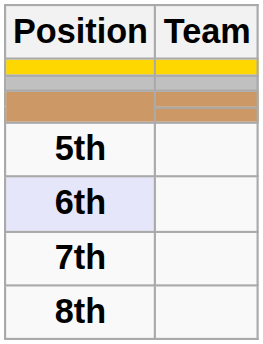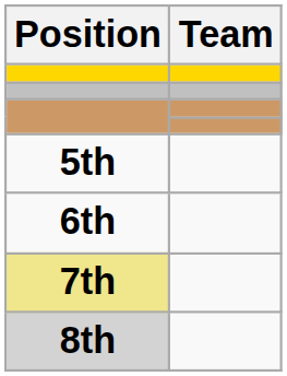row 7 | Position: lavender background -> no background
row 8 | Position: no background -> khaki background
row 9 | Position: no background -> lightgrey background
